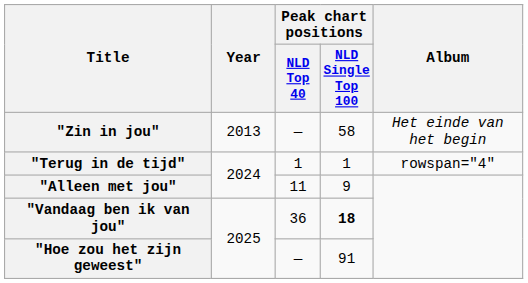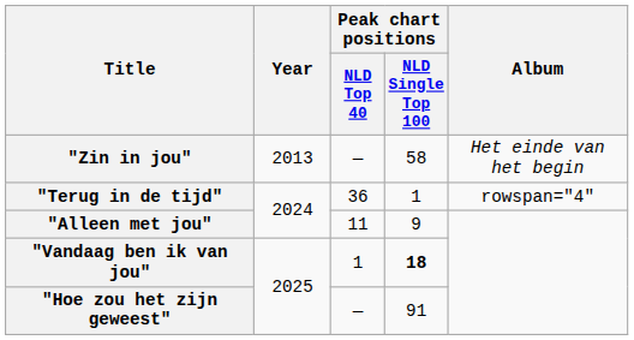"Terug in de tijd" | Peak chart positions / NLD Top 40: 1 -> 36
"Vandaag ben ik van jou" | Peak chart positions / NLD Top 40: 36 -> 1
